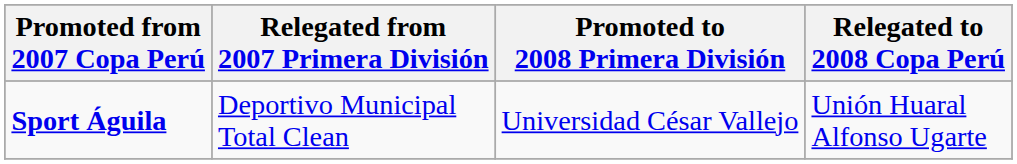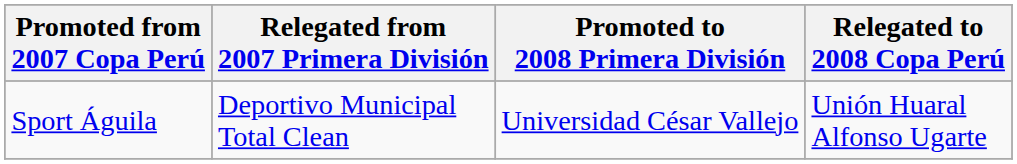row 2 | Promoted from 2007 Copa Perú: bold -> normal
